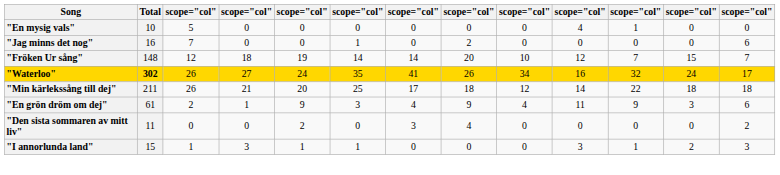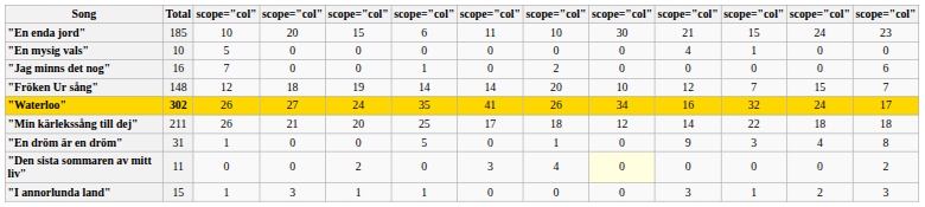+ row: "En enda jord" | 185 | 10 | 20 | 15 | 6 | 11 | 10 | 30 | 21 | 15 | 24 | 23
- row: "En grön dröm om dej" | 61 | 2 | 1 | 9 | 3 | 4 | 9 | 4 | 11 | 9 | 3 | 6
+ row: "En dröm är en dröm" | 31 | 1 | 0 | 0 | 5 | 0 | 1 | 0 | 9 | 3 | 4 | 8
"Den sista sommaren av mitt liv" | column 9: no background -> lightyellow background
